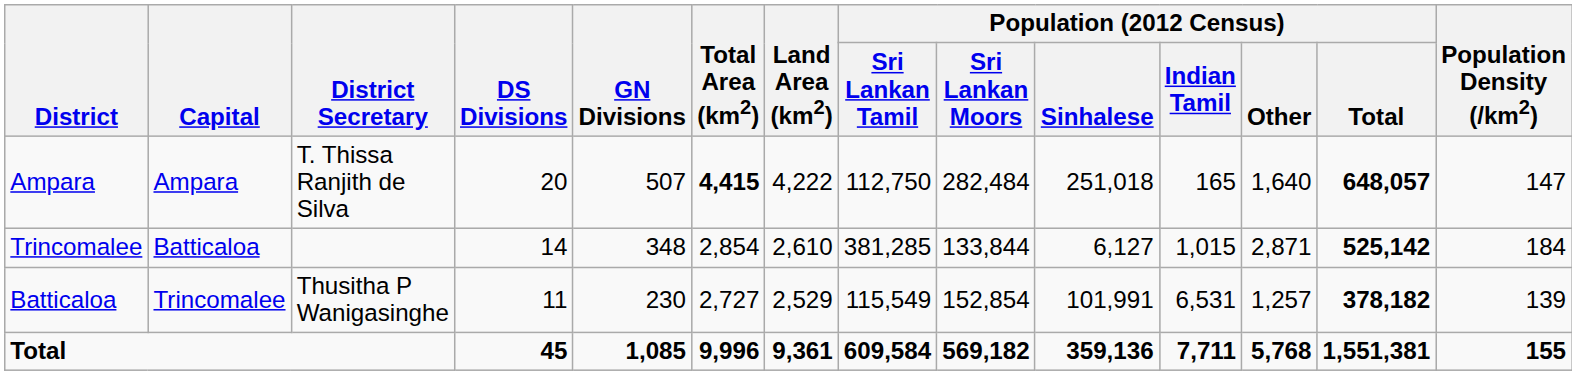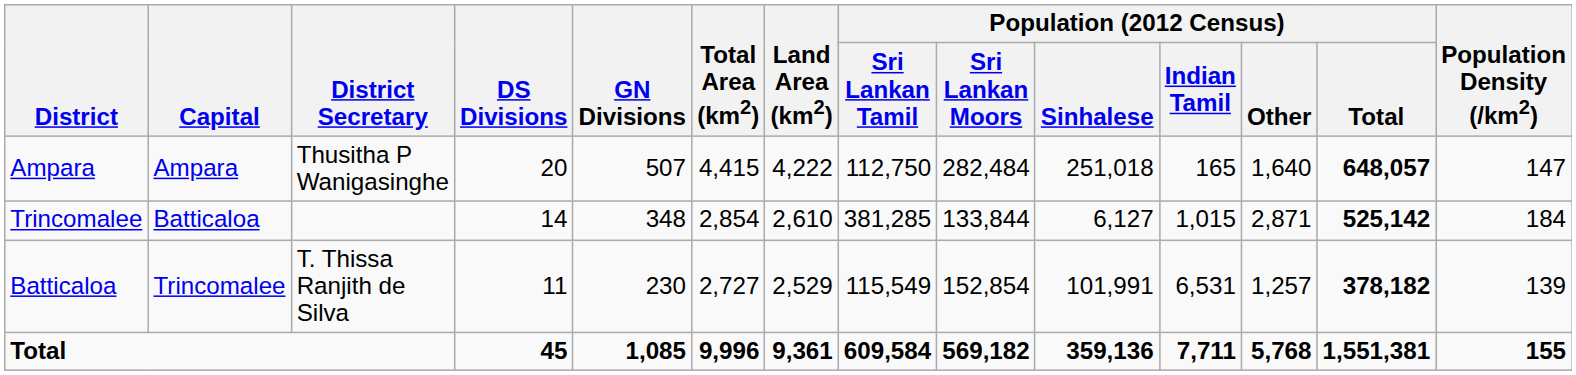row 3 | District Secretary: T. Thissa Ranjith de Silva -> Thusitha P Wanigasinghe
row 3 | Total Area (km2): bold -> normal
row 5 | District Secretary: Thusitha P Wanigasinghe -> T. Thissa Ranjith de Silva
